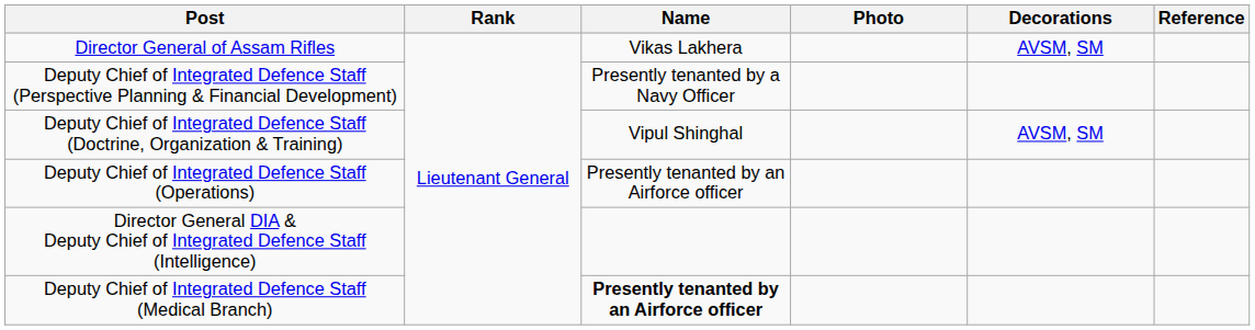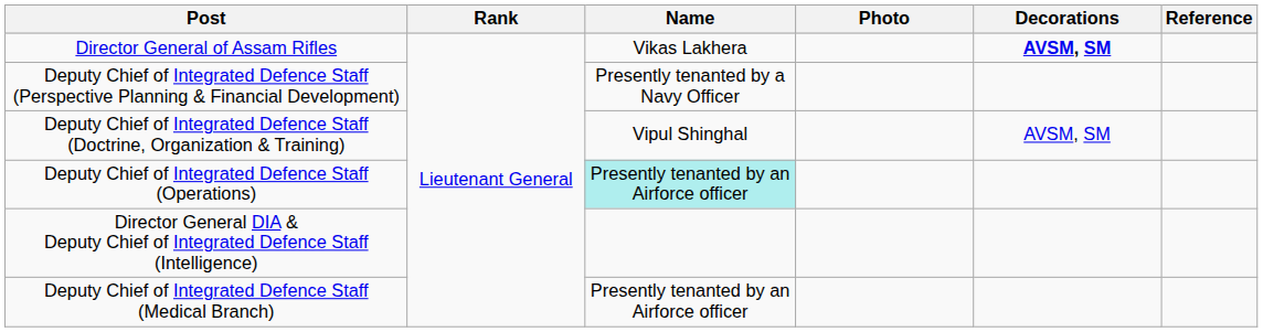Director General of Assam Rifles | Decorations: normal -> bold
Deputy Chief of Integrated Defence Staff (Operations) | Name: no background -> paleturquoise background
Deputy Chief of Integrated Defence Staff (Medical Branch) | Name: bold -> normal
